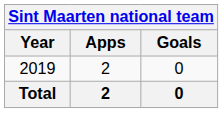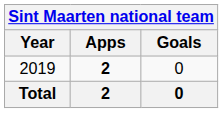2019 | Apps: normal -> bold
